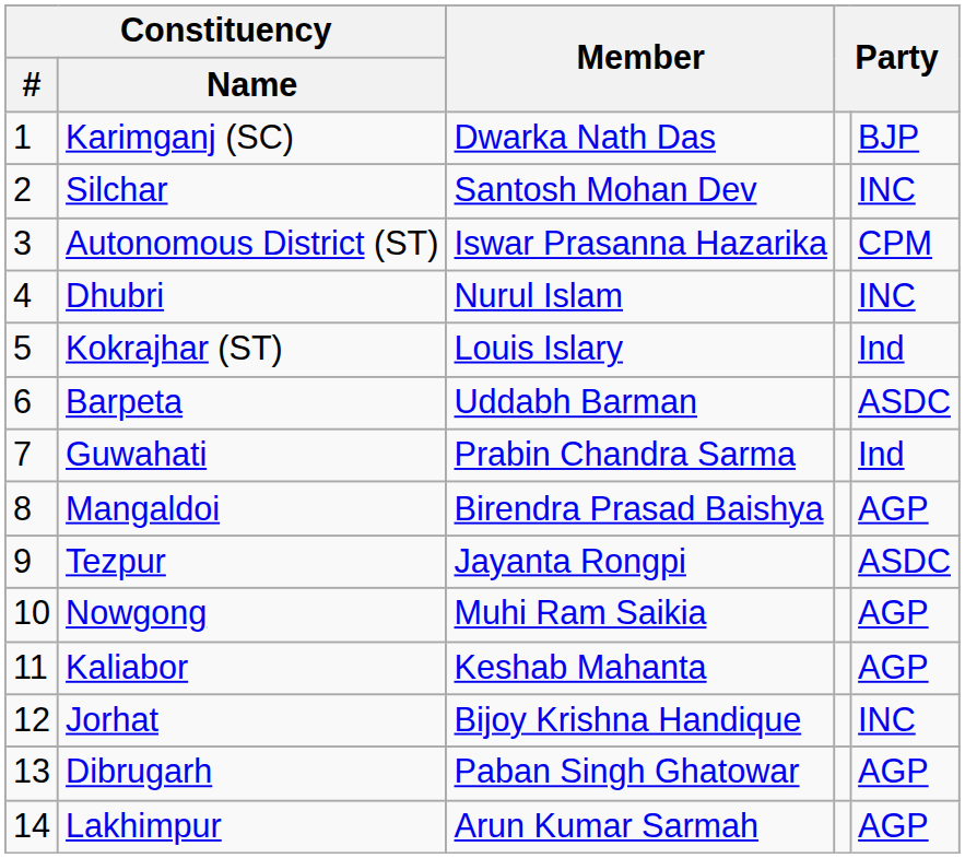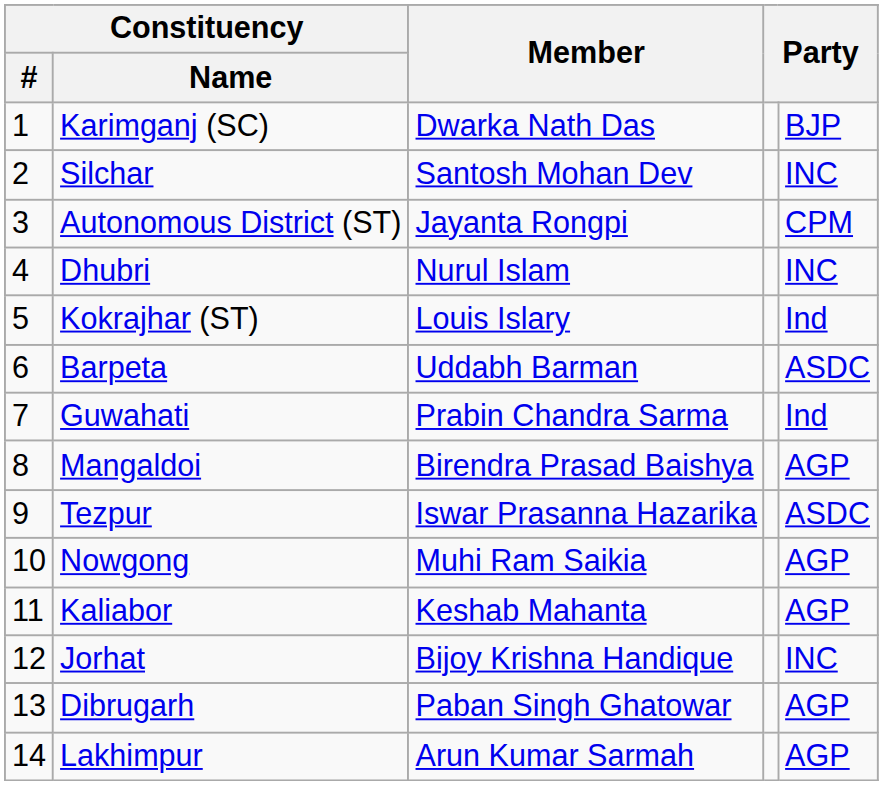Autonomous District (ST) | Member: Iswar Prasanna Hazarika -> Jayanta Rongpi
Tezpur | Member: Jayanta Rongpi -> Iswar Prasanna Hazarika
